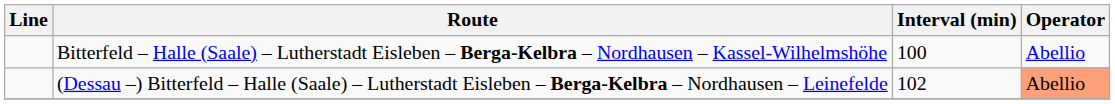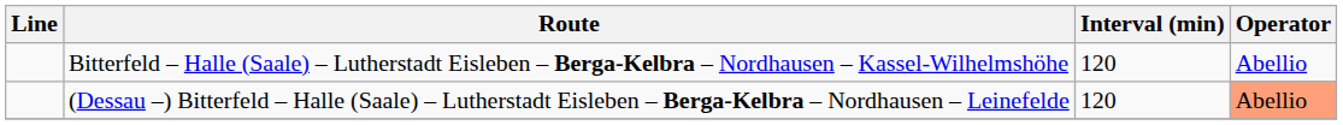row 2 | Interval (min): 100 -> 120
row 3 | Interval (min): 102 -> 120
